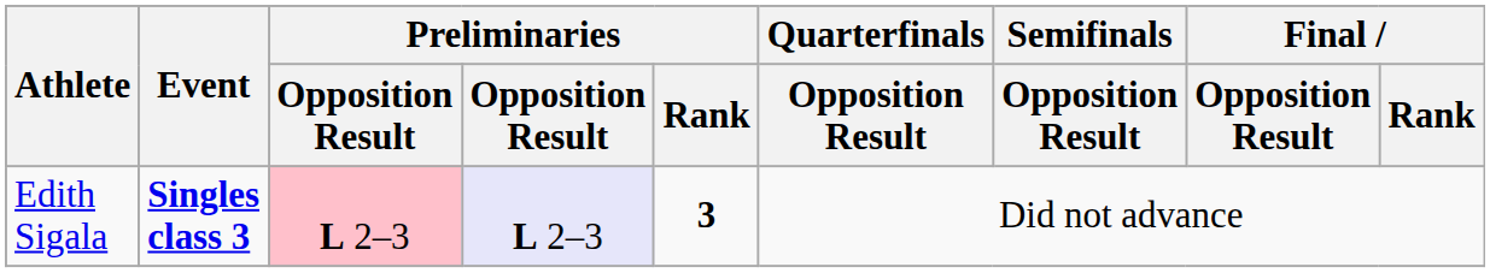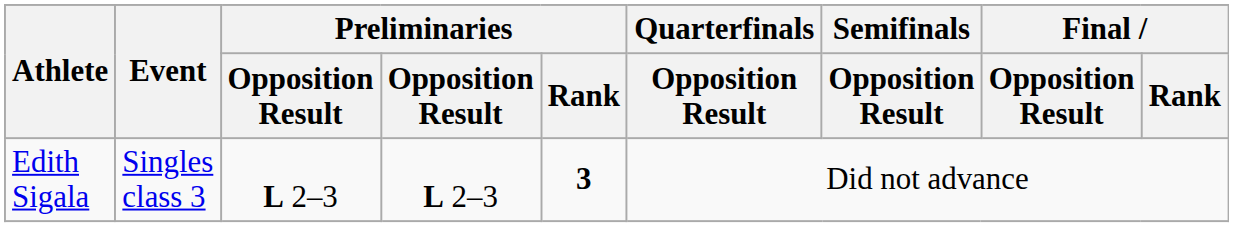Edith Sigala | Event: bold -> normal
Edith Sigala | column 3: pink background -> no background
Edith Sigala | column 4: lavender background -> no background
